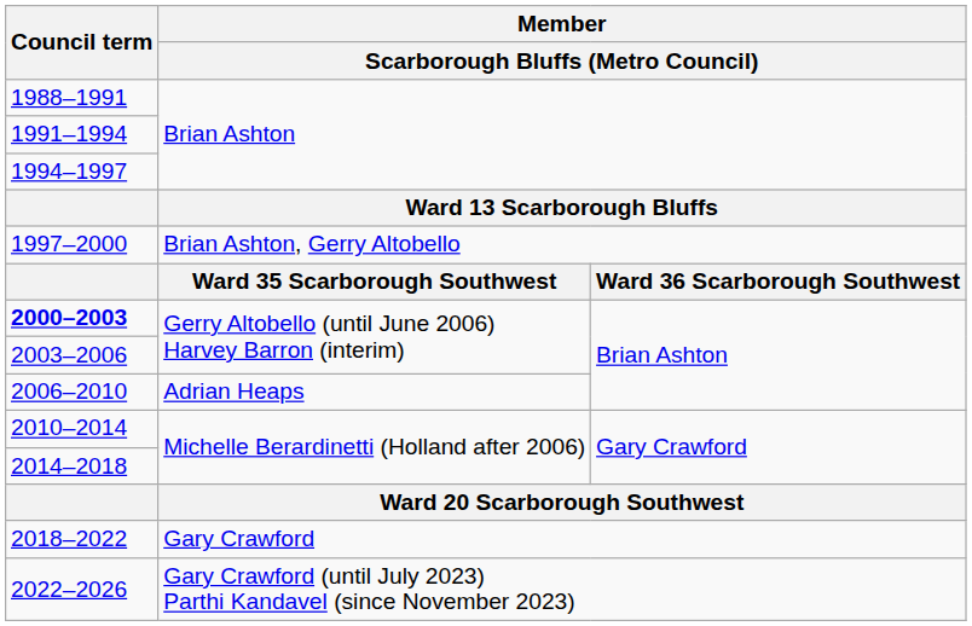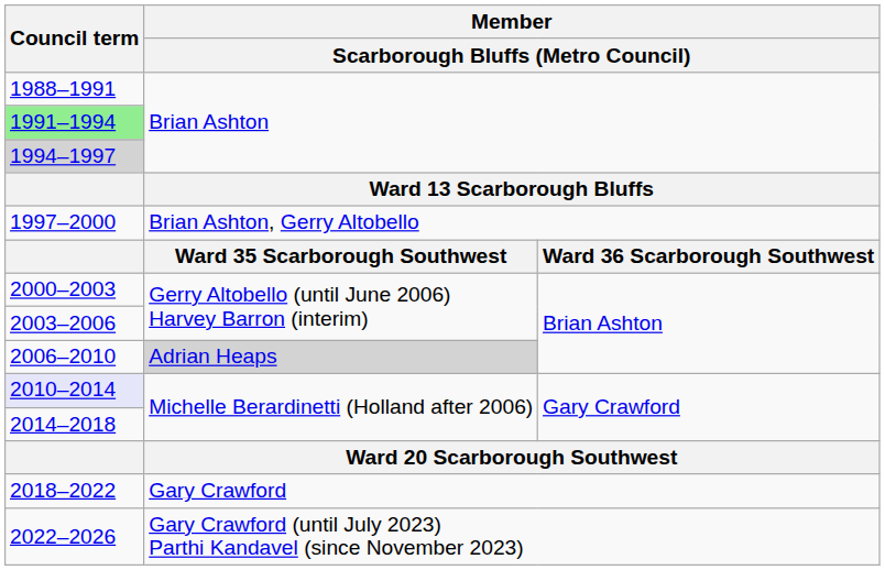1991–1994 | Council term: no background -> lightgreen background
1994–1997 | Council term: no background -> lightgrey background
2000–2003 | Council term: bold -> normal
2006–2010 | column 2: no background -> lightgrey background
2010–2014 | Council term: no background -> lavender background
